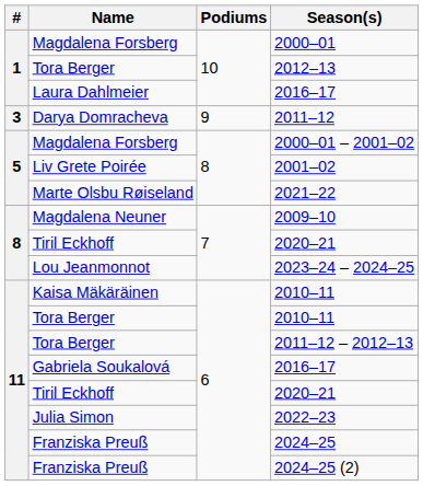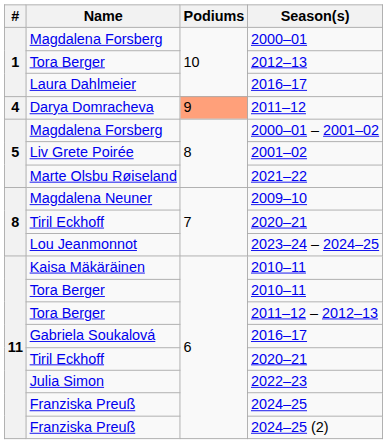2011–12 | #: 3 -> 4
2011–12 | Podiums: no background -> lightsalmon background
